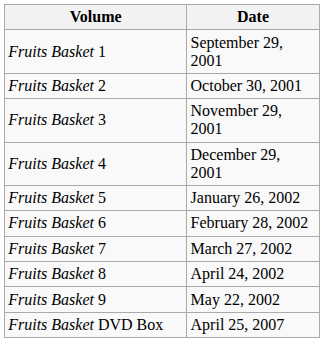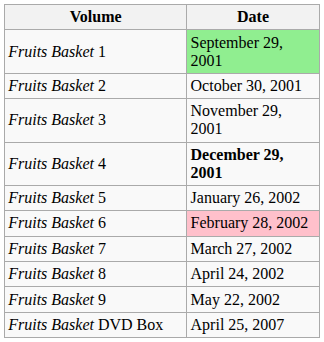Fruits Basket 1 | Date: no background -> lightgreen background
Fruits Basket 4 | Date: normal -> bold
Fruits Basket 6 | Date: no background -> pink background
